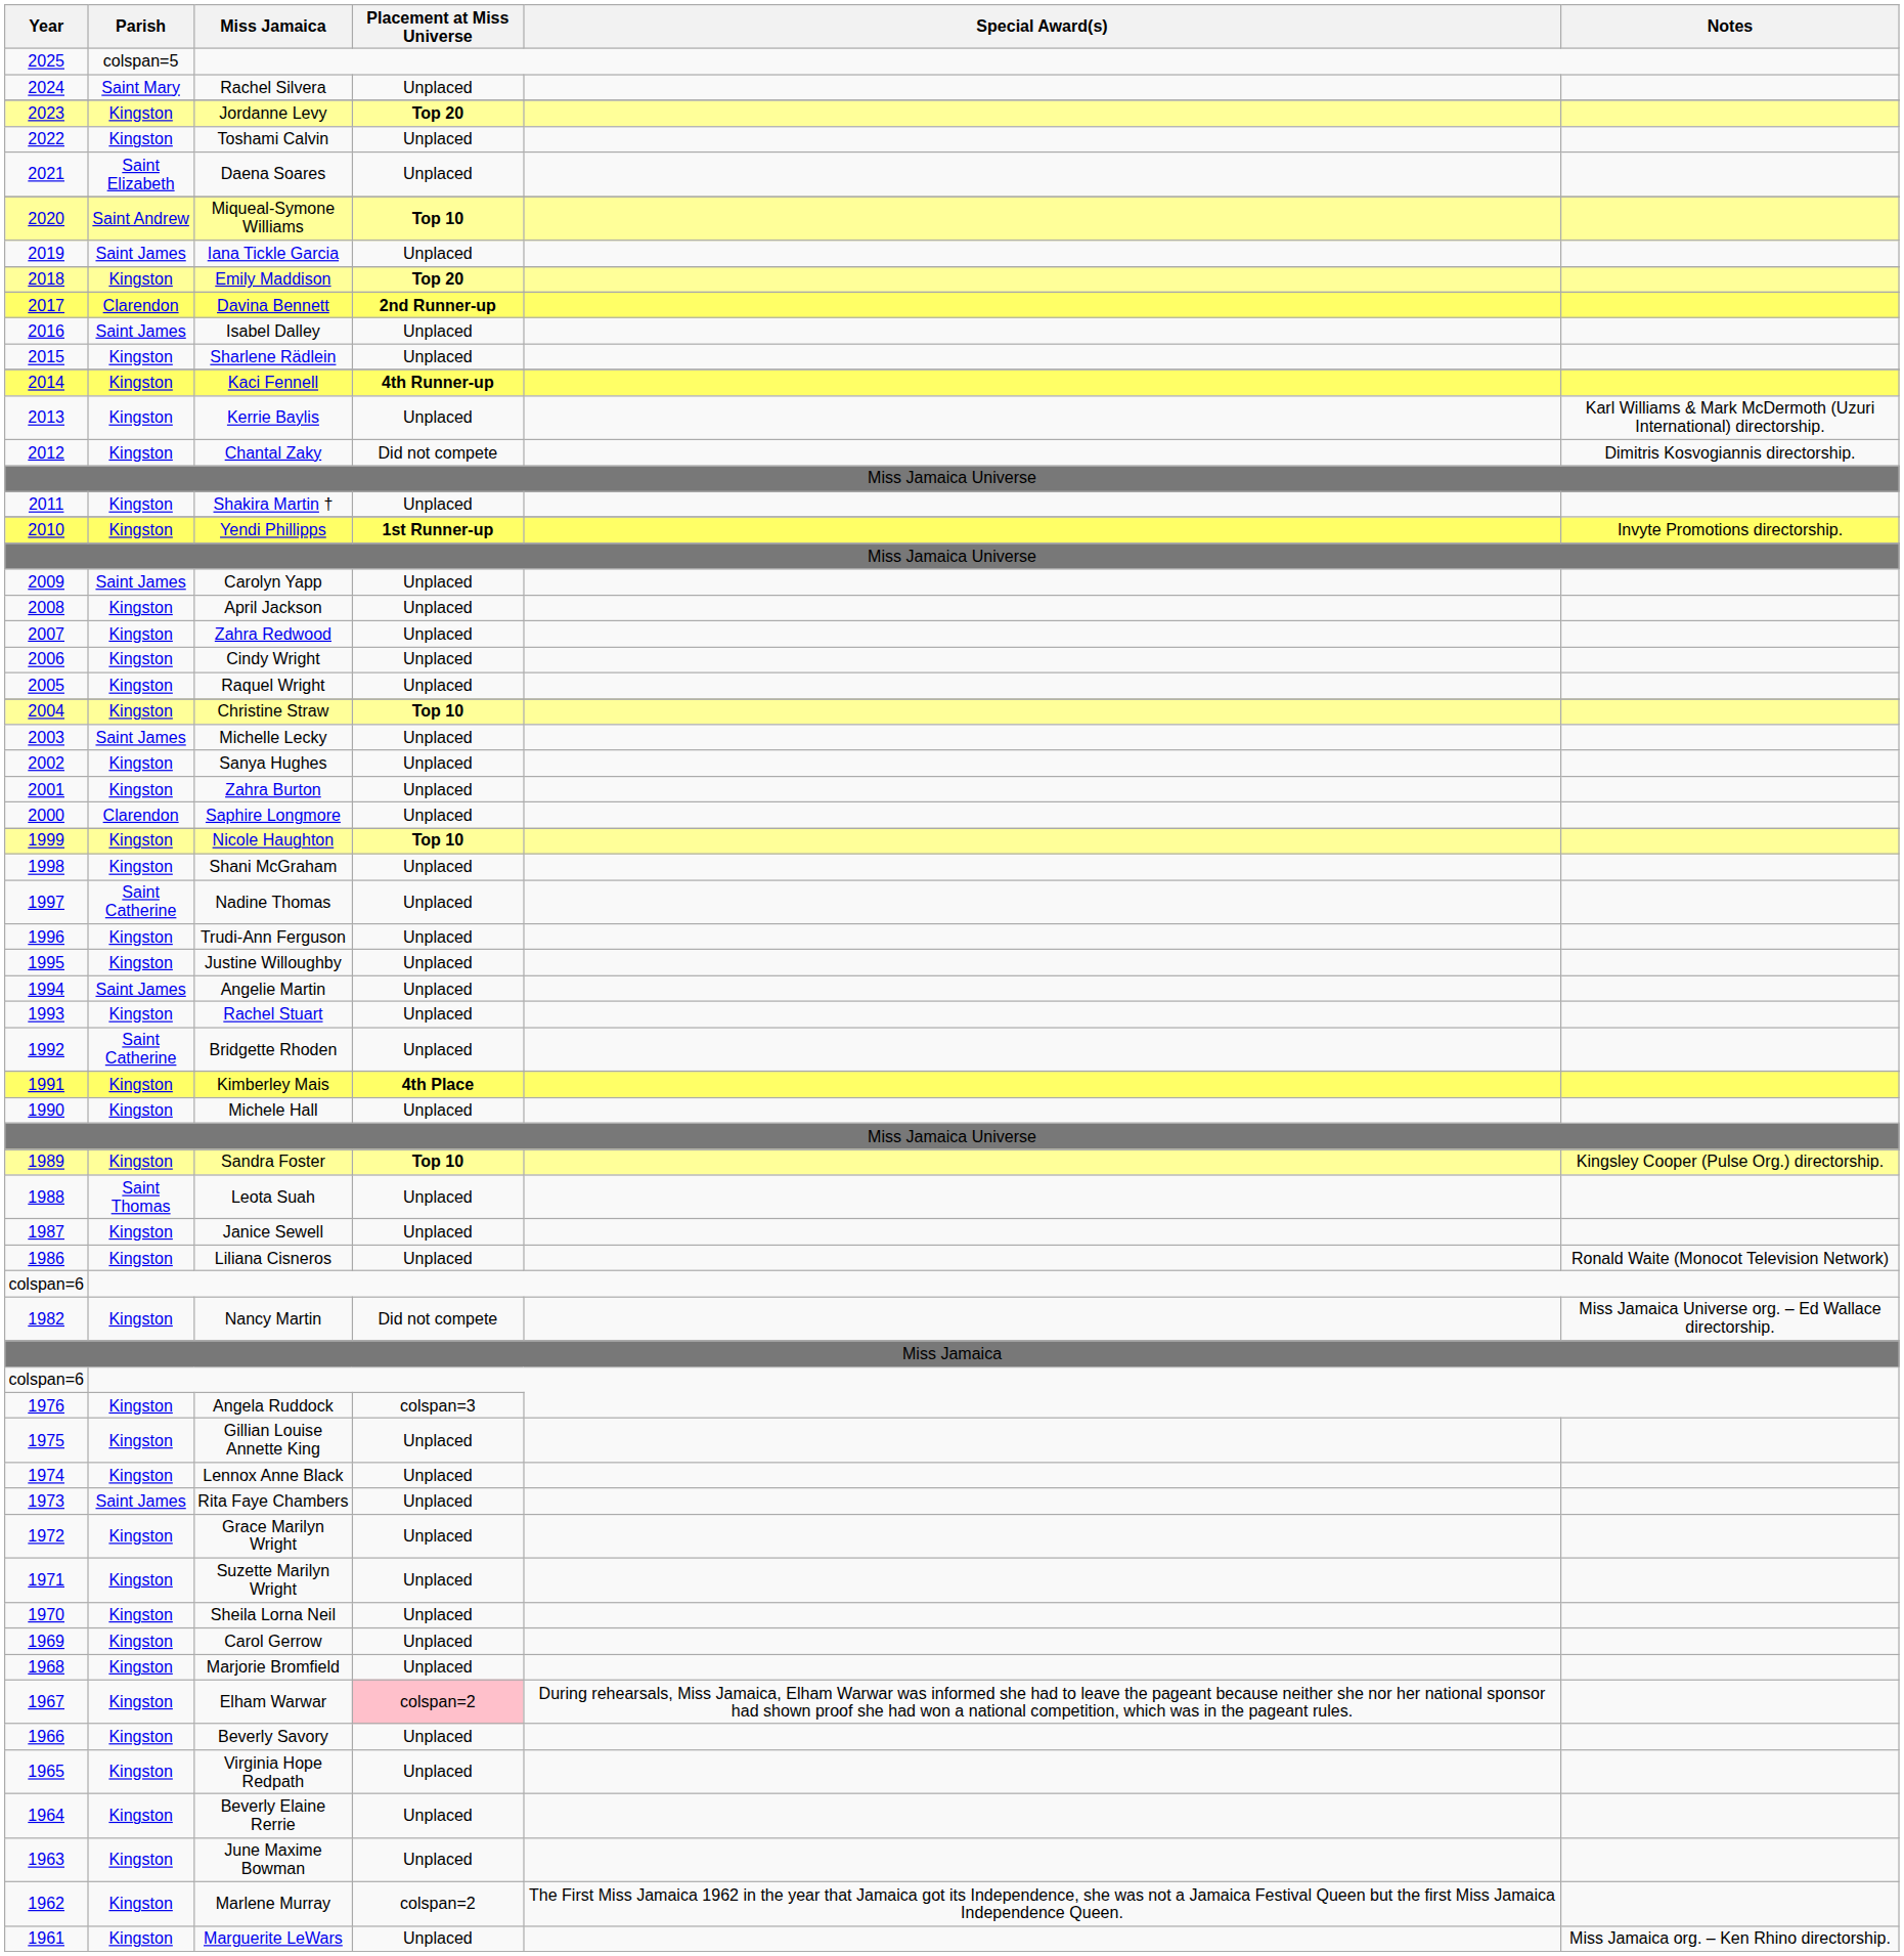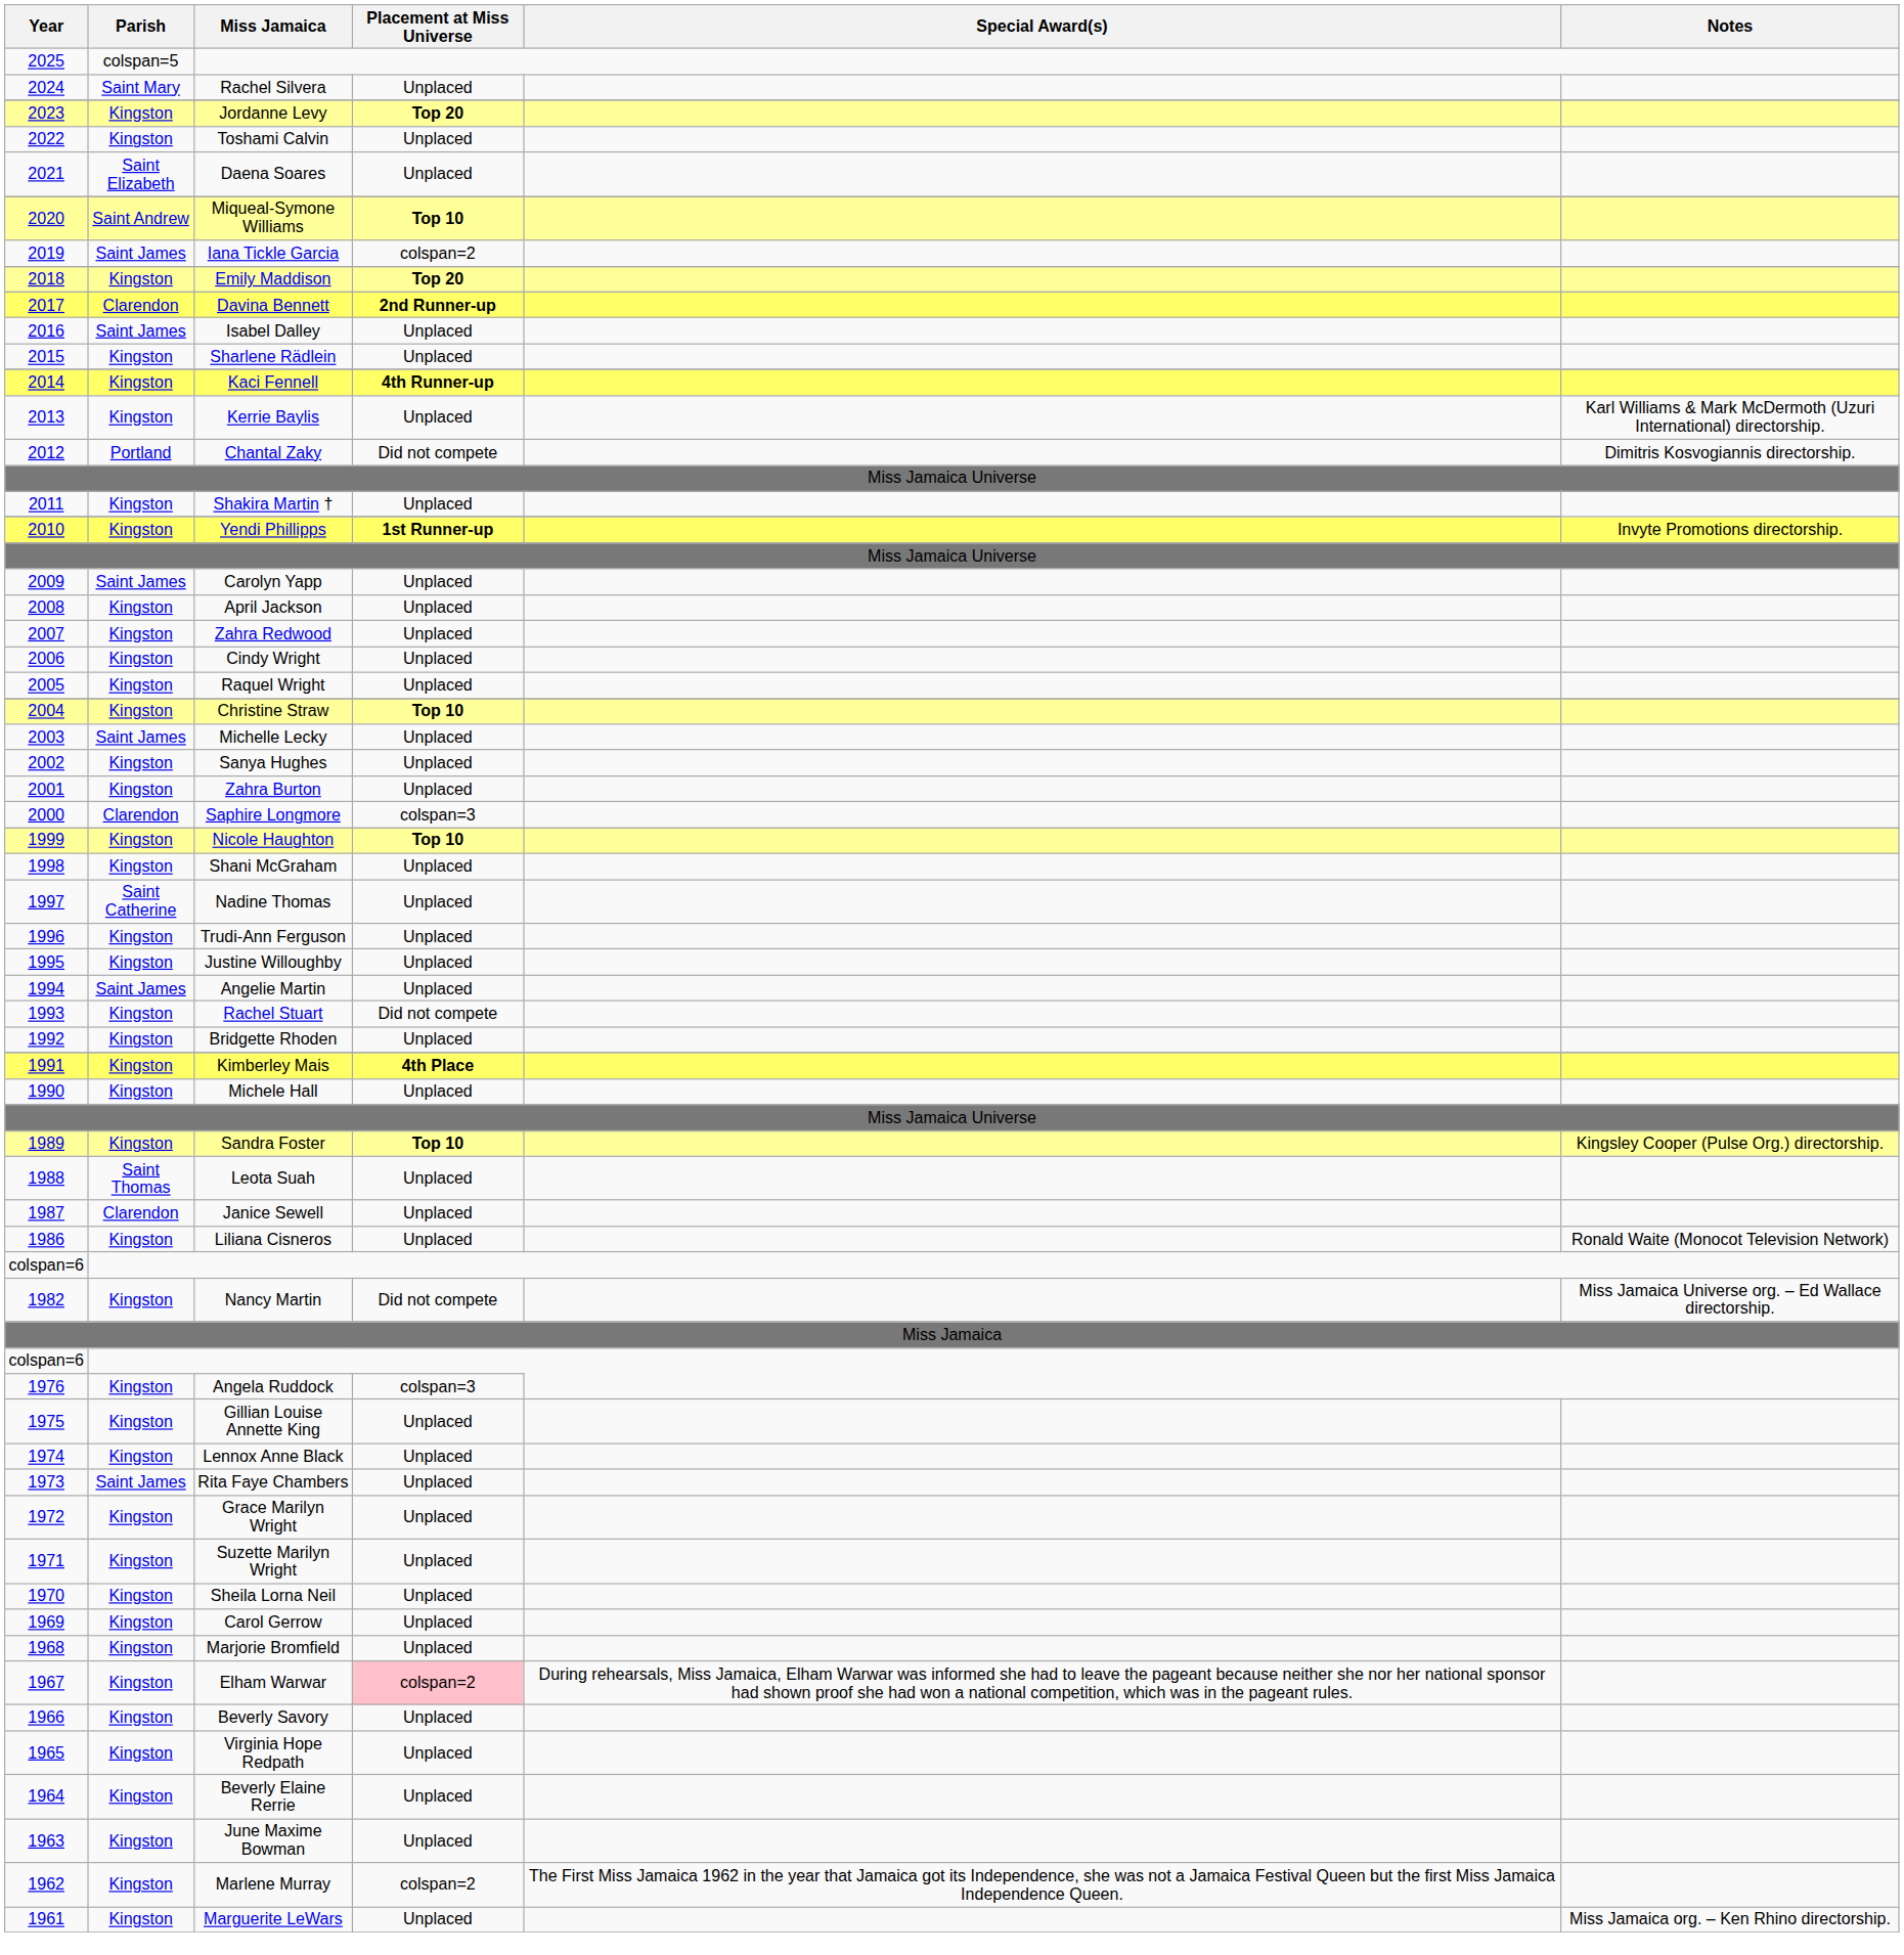Iana Tickle Garcia | Placement at Miss Universe: Unplaced -> colspan=2
Chantal Zaky | Parish: Kingston -> Portland
Saphire Longmore | Placement at Miss Universe: Unplaced -> colspan=3
Rachel Stuart | Placement at Miss Universe: Unplaced -> Did not compete
Bridgette Rhoden | Parish: Saint Catherine -> Kingston
Janice Sewell | Parish: Kingston -> Clarendon
